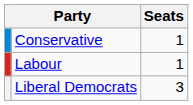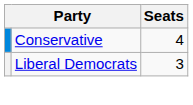Conservative | Seats: 1 -> 4
- row: Labour | 1
